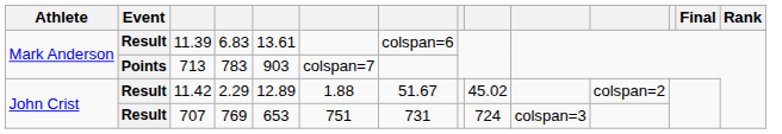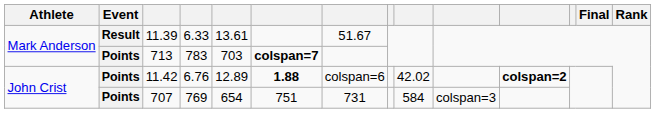11.39 | column 4: 6.83 -> 6.33
11.39 | column 7: colspan=6 -> 51.67
713 | column 5: 903 -> 703
713 | column 6: normal -> bold
11.42 | Event: Result -> Points
11.42 | column 4: 2.29 -> 6.76
11.42 | column 6: normal -> bold
11.42 | column 7: 51.67 -> colspan=6
11.42 | column 9: 45.02 -> 42.02
11.42 | column 11: normal -> bold
707 | Event: Result -> Points
707 | column 5: 653 -> 654
707 | column 9: 724 -> 584
